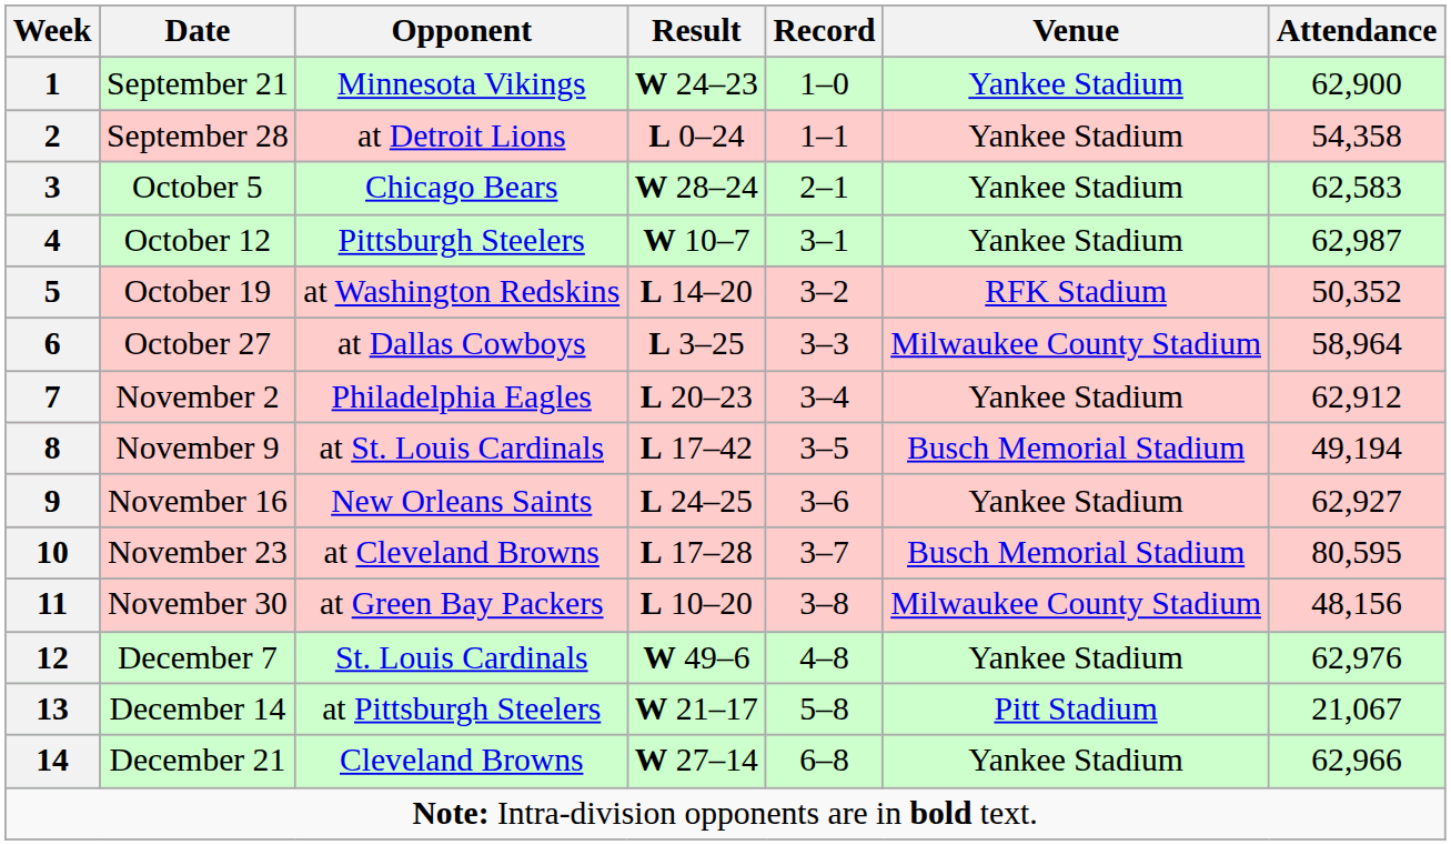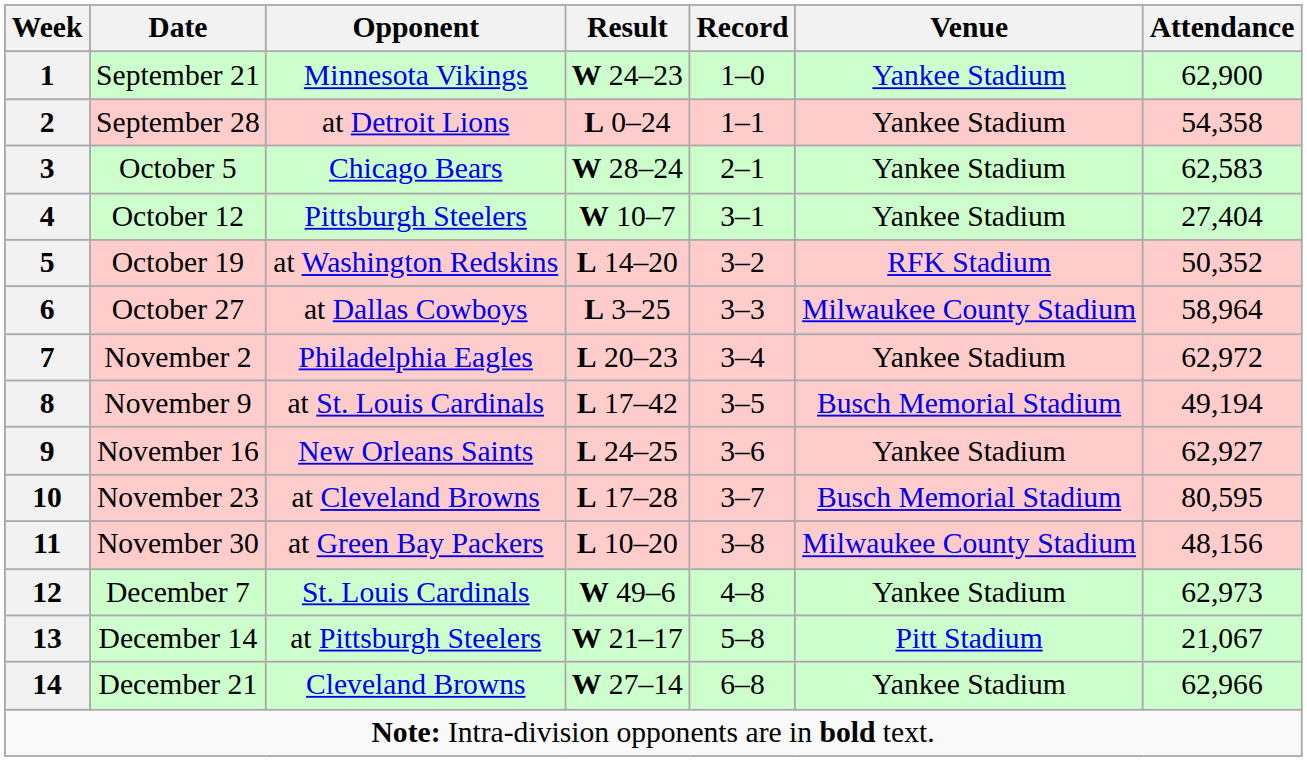4 | Attendance: 62,987 -> 27,404
7 | Attendance: 62,912 -> 62,972
12 | Attendance: 62,976 -> 62,973
